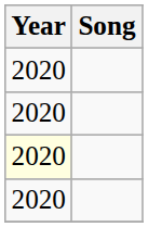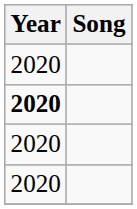row 3 | Year: normal -> bold
row 4 | Year: lightyellow background -> no background
